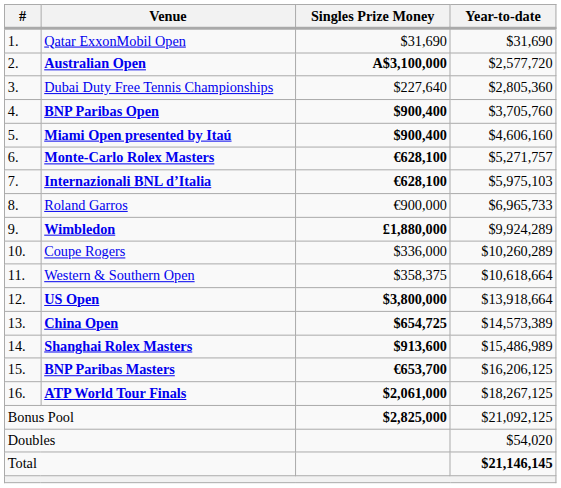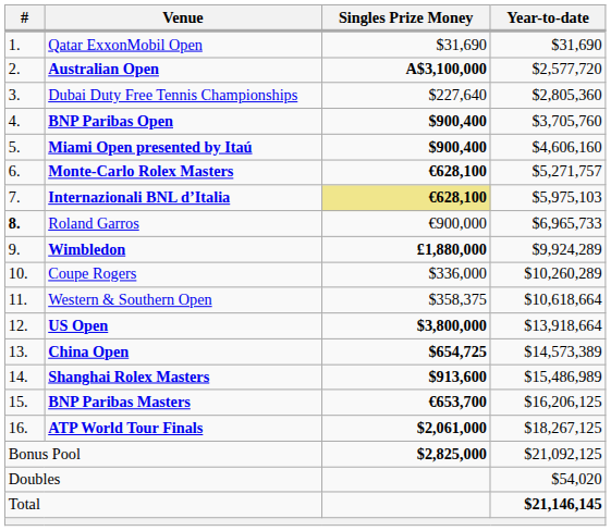Internazionali BNL d’Italia | Singles Prize Money: no background -> khaki background
Roland Garros | #: normal -> bold
